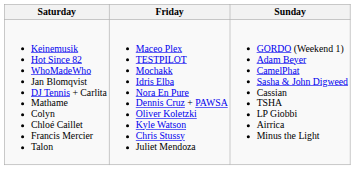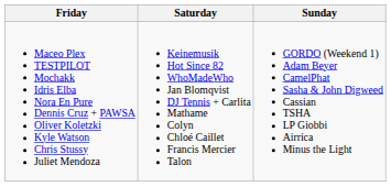columns swapped: Friday <-> Saturday
